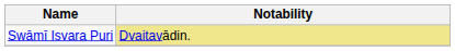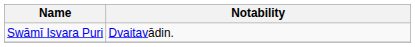Swāmī Isvara Puri | Notability: khaki background -> no background
